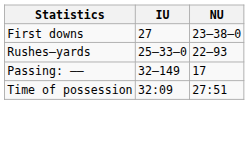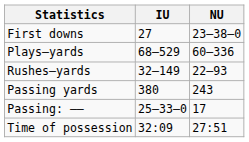+ row: Plays–yards | 68–529 | 60–336
Rushes–yards | IU: 25–33–0 -> 32–149
+ row: Passing yards | 380 | 243
Passing: –– | IU: 32–149 -> 25–33–0
